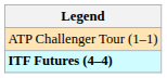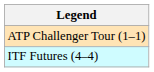row 3 | column 1: bold -> normal
